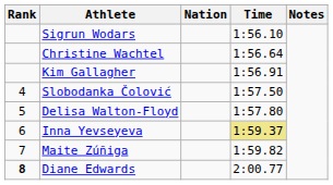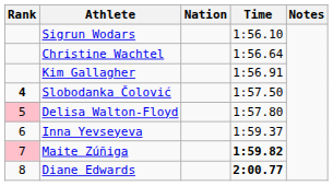Slobodanka Čolović | Rank: normal -> bold
Delisa Walton-Floyd | Rank: no background -> pink background
Inna Yevseyeva | Time: khaki background -> no background
Maite Zúñiga | Rank: no background -> pink background
Maite Zúñiga | Time: normal -> bold
Diane Edwards | Rank: bold -> normal
Diane Edwards | Time: normal -> bold
